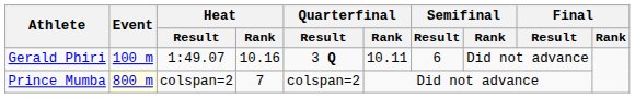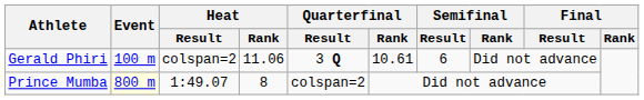Gerald Phiri | Heat / Result: 1:49.07 -> colspan=2
Gerald Phiri | Heat / Rank: 10.16 -> 11.06
Gerald Phiri | Quarterfinal / Rank: 10.11 -> 10.61
Prince Mumba | Heat / Result: colspan=2 -> 1:49.07
Prince Mumba | Heat / Rank: 7 -> 8
